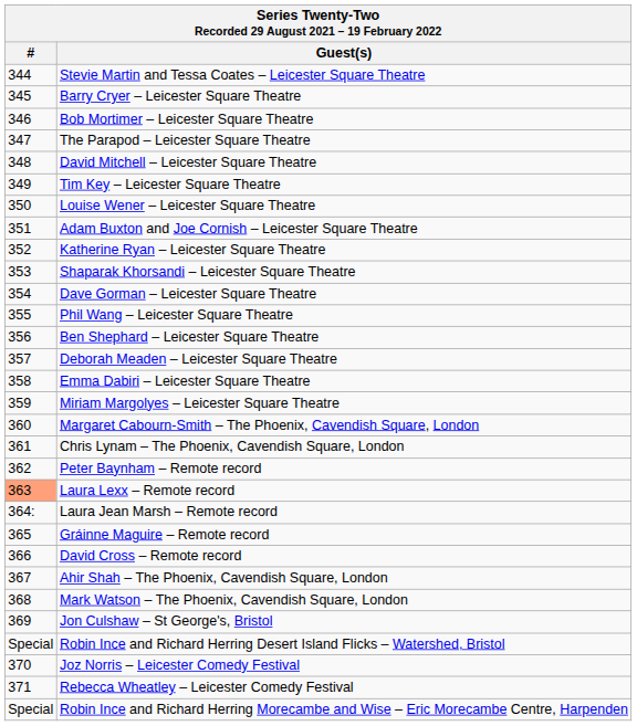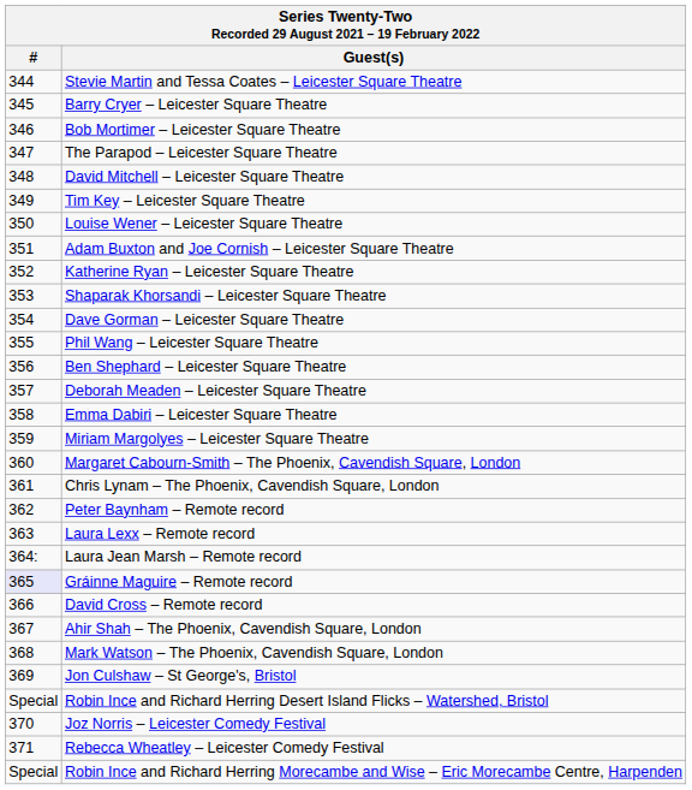Laura Lexx – Remote record | #: lightsalmon background -> no background
Gráinne Maguire – Remote record | #: no background -> lavender background
